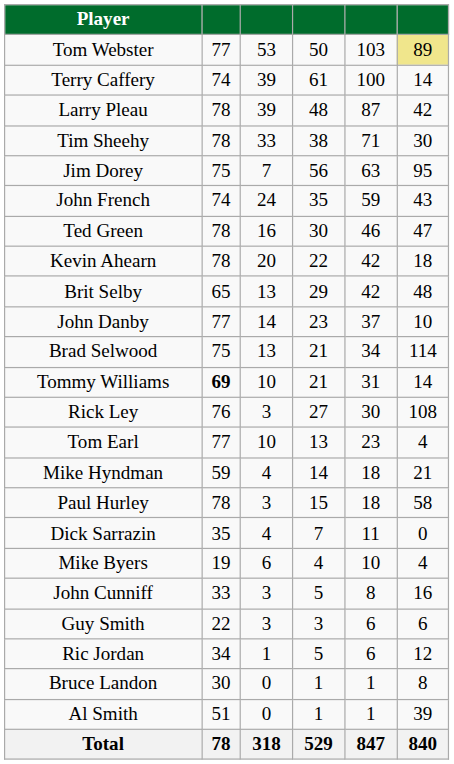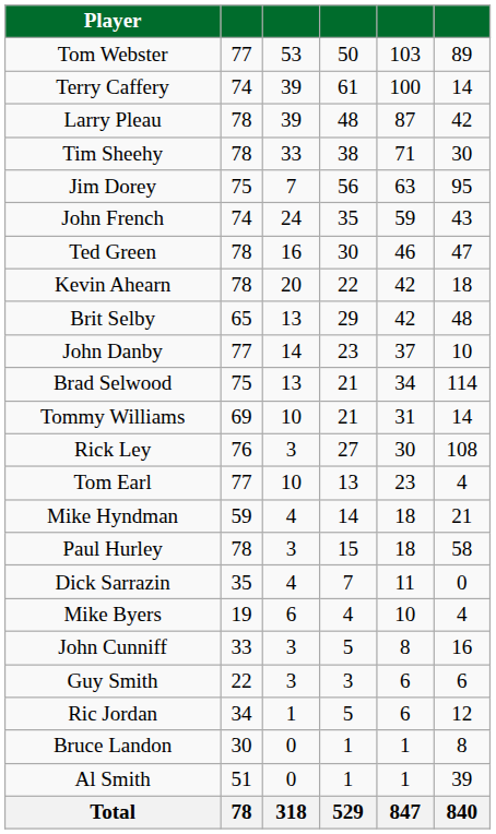Tom Webster | column 6: khaki background -> no background
Tommy Williams | column 2: bold -> normal
